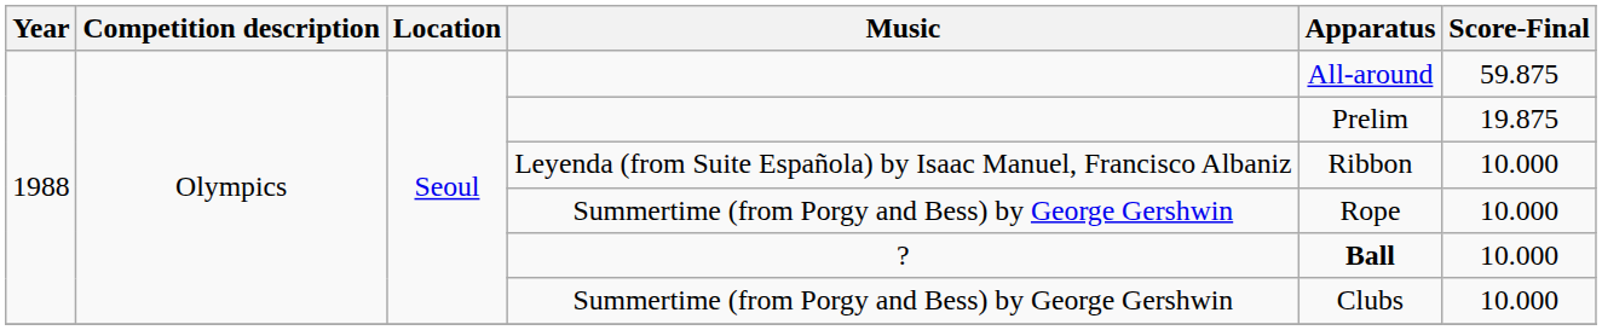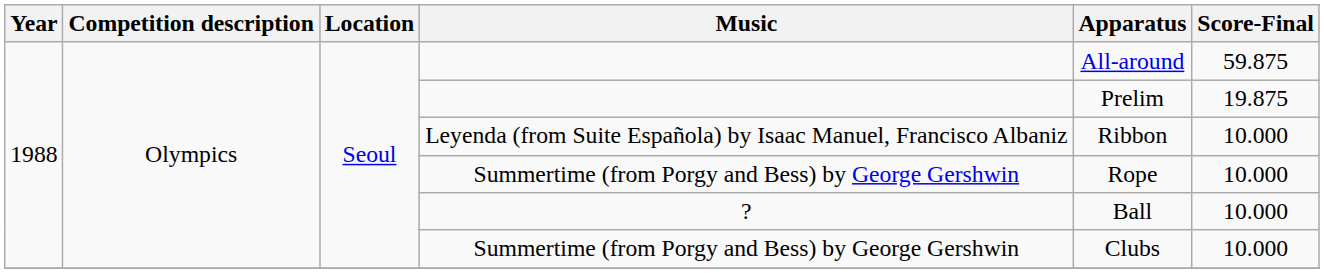? | Apparatus: bold -> normal
